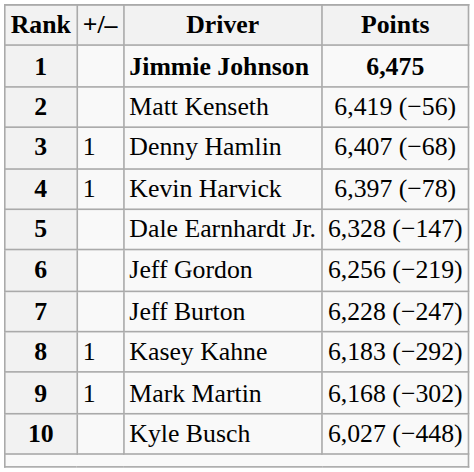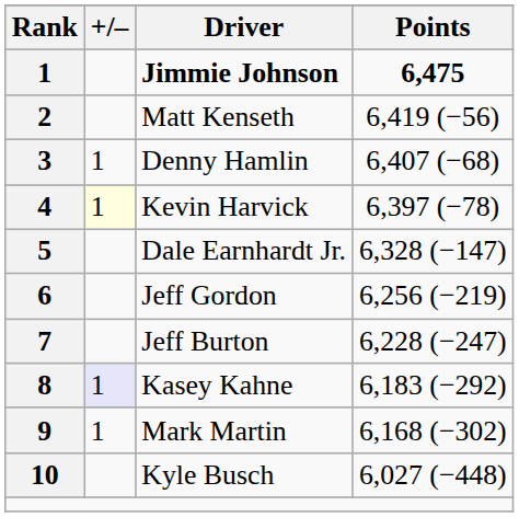Kevin Harvick | +/–: no background -> lightyellow background
Kasey Kahne | +/–: no background -> lavender background
